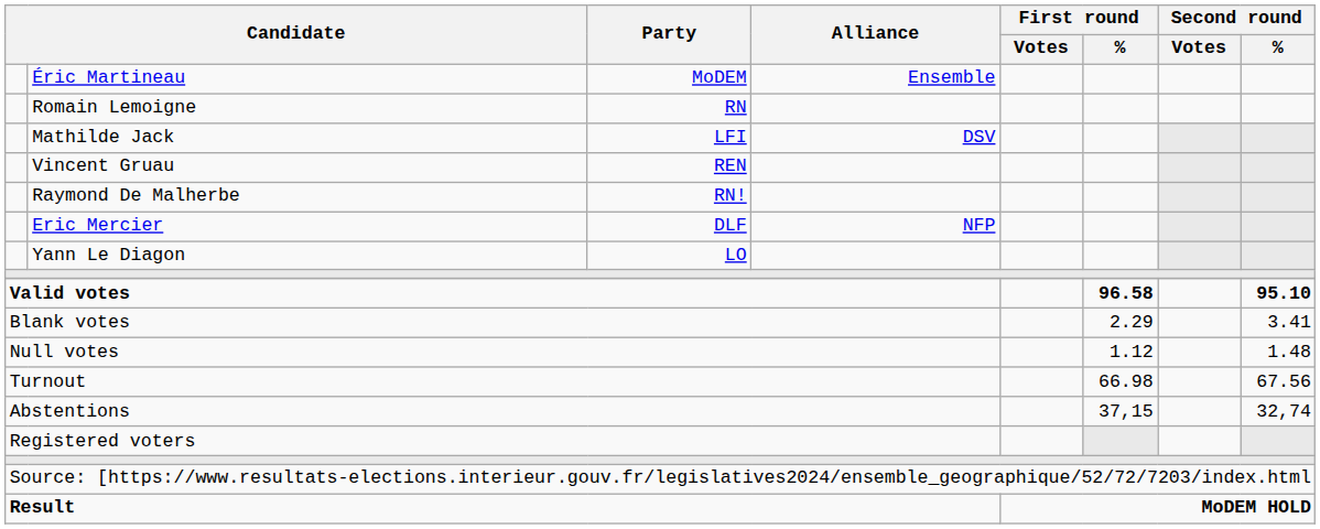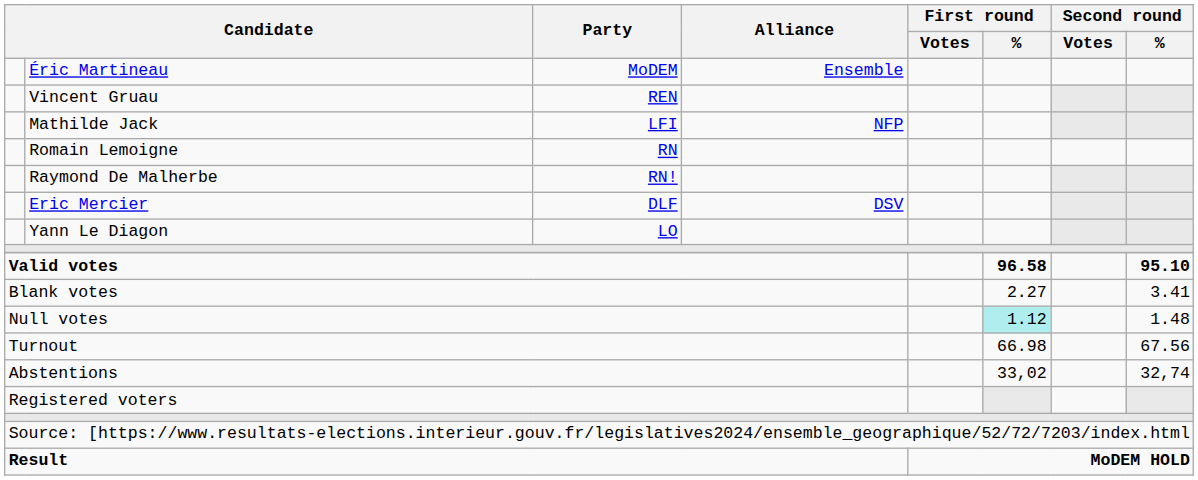rows swapped: Romain Lemoigne <-> Vincent Gruau
Mathilde Jack | Alliance: DSV -> NFP
Eric Mercier | Alliance: NFP -> DSV
Blank votes | First round / %: 2.29 -> 2.27
Null votes | First round / %: no background -> paleturquoise background
Abstentions | First round / %: 37,15 -> 33,02
